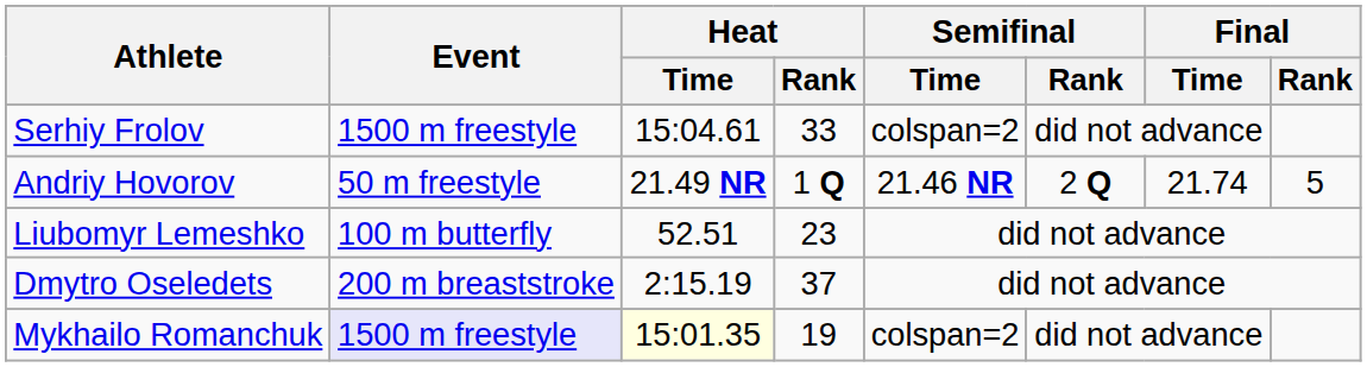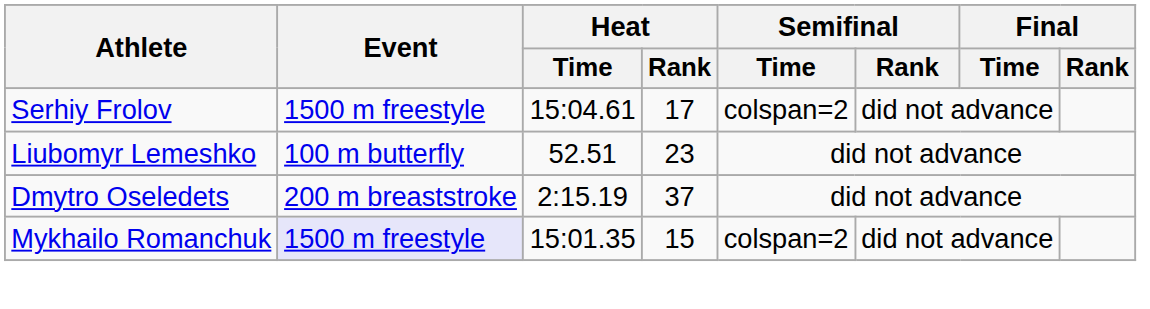Serhiy Frolov | Heat / Rank: 33 -> 17
- row: Andriy Hovorov | 50 m freestyle | 21.49 NR | 1 Q | 21.46 NR | 2 Q | 21.74 | 5
Mykhailo Romanchuk | Heat / Time: lightyellow background -> no background
Mykhailo Romanchuk | Heat / Rank: 19 -> 15
